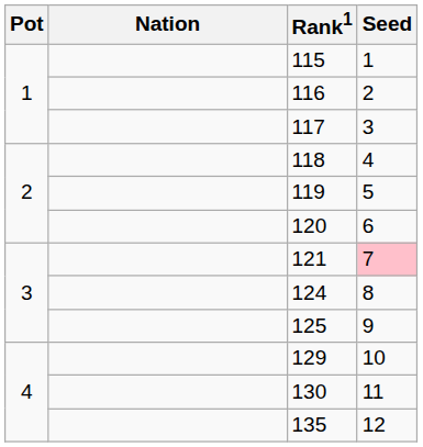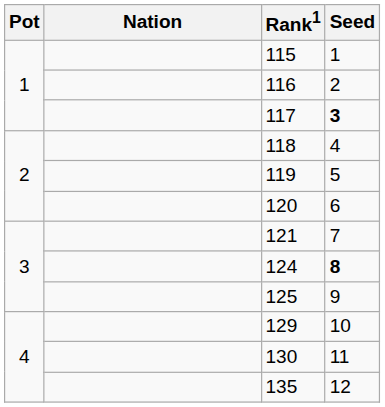117 | Seed: normal -> bold
121 | Seed: pink background -> no background
124 | Seed: normal -> bold
